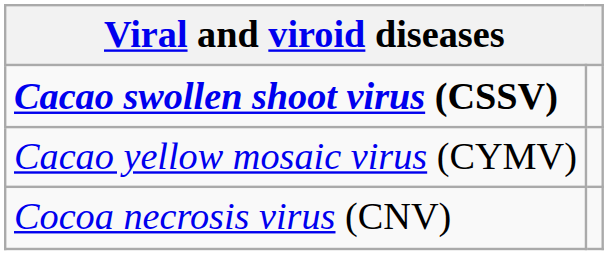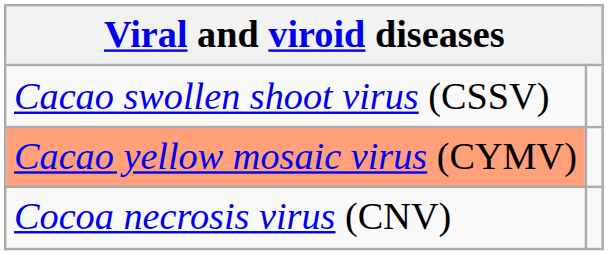Cacao swollen shoot virus (CSSV) | column 1: bold -> normal
Cacao yellow mosaic virus (CYMV) | column 1: no background -> lightsalmon background
